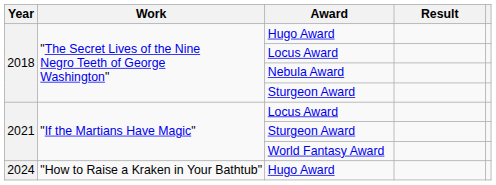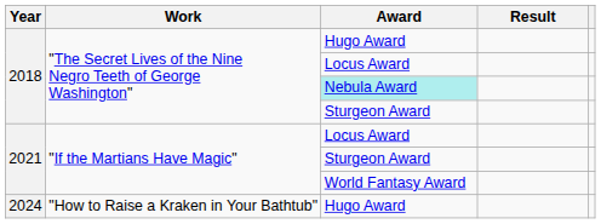Nebula Award | Award: no background -> paleturquoise background
